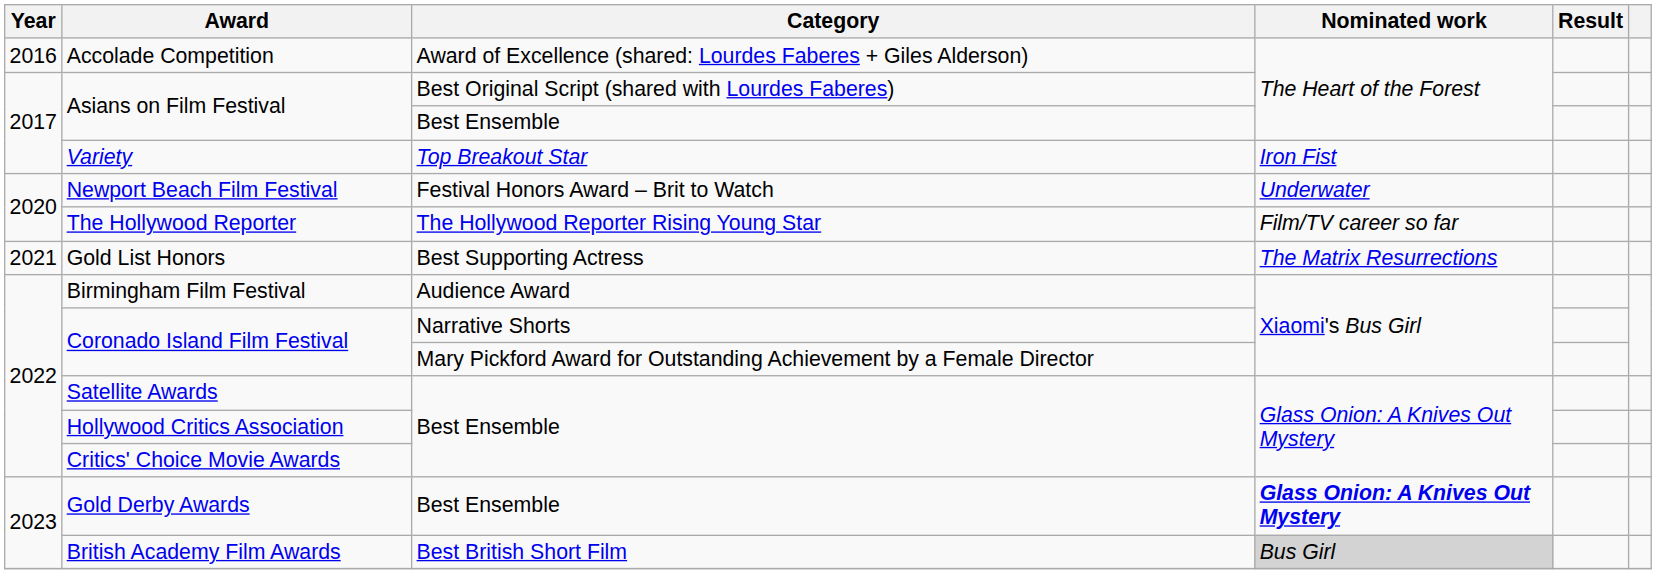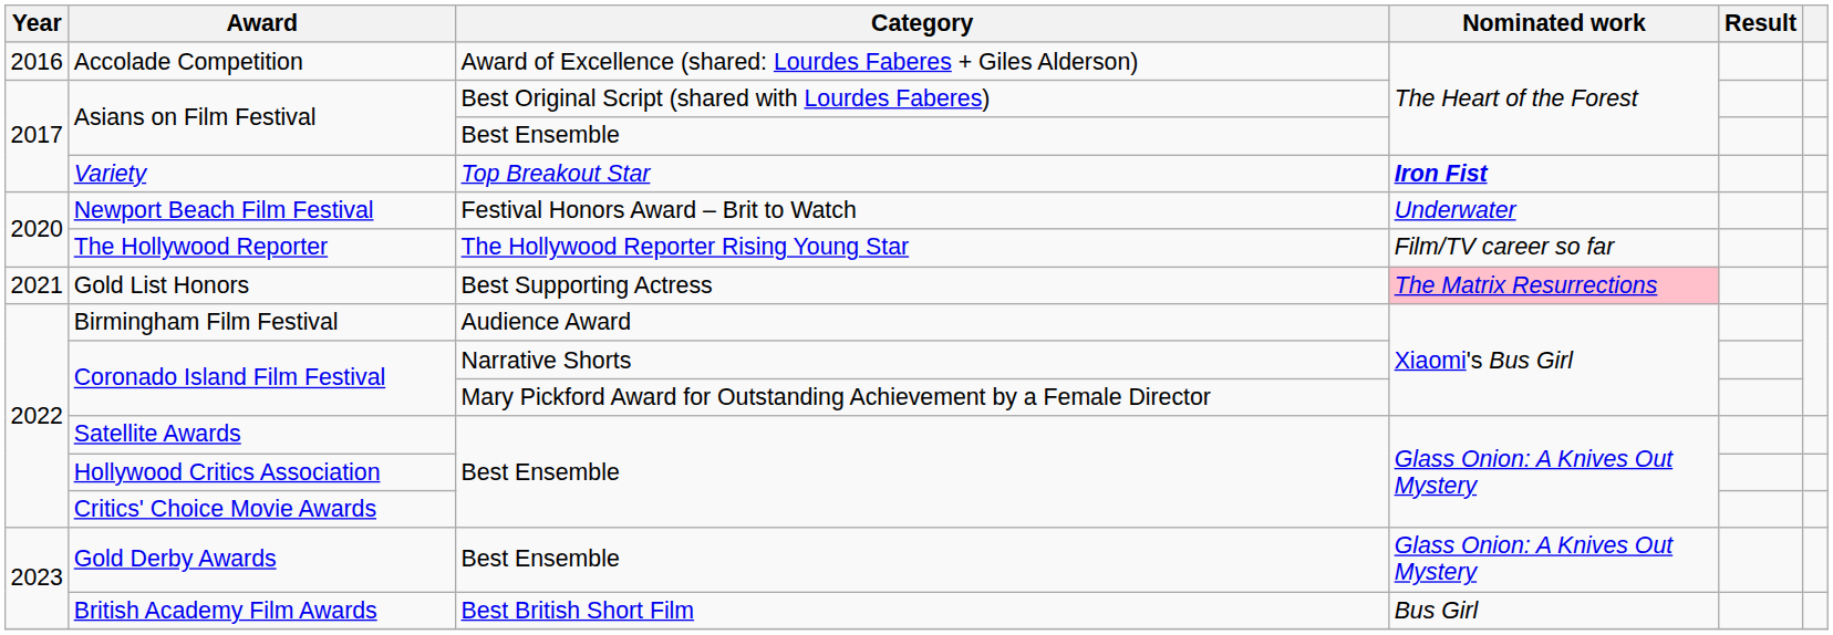Variety | Nominated work: normal -> bold
Gold List Honors | Nominated work: no background -> pink background
Gold Derby Awards | Nominated work: bold -> normal
British Academy Film Awards | Nominated work: lightgrey background -> no background
